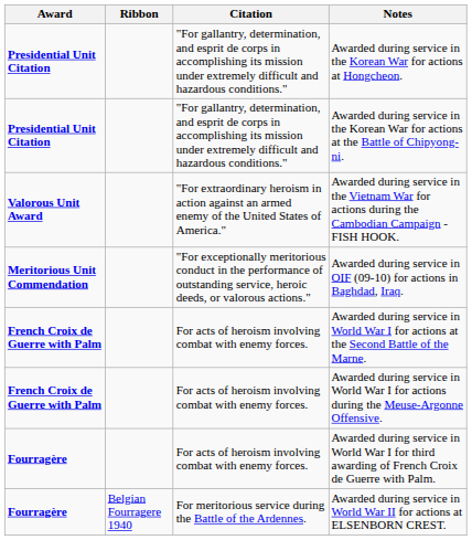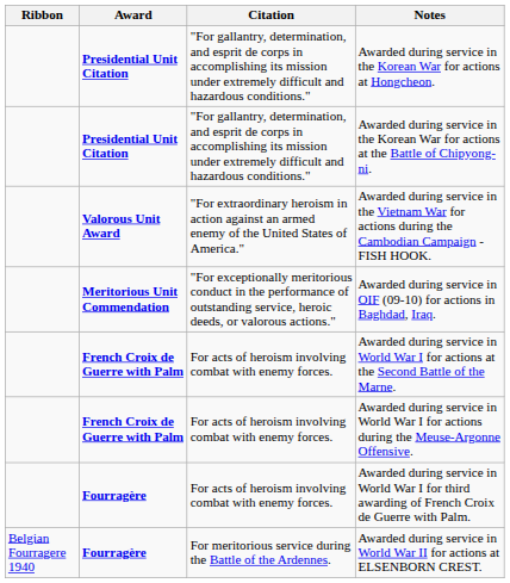columns swapped: Ribbon <-> Award
